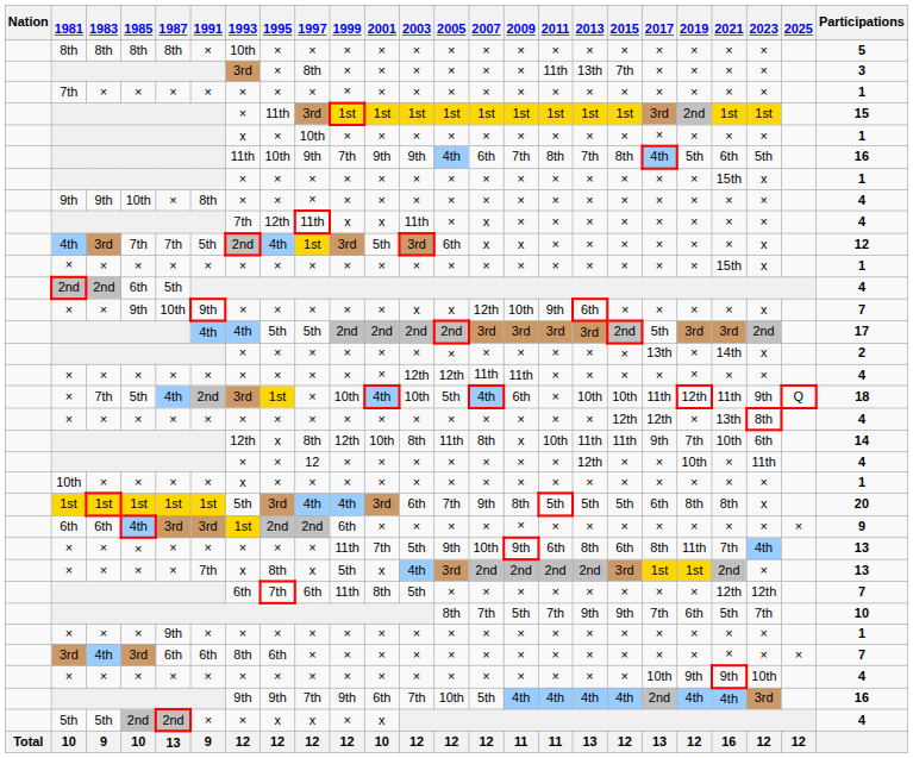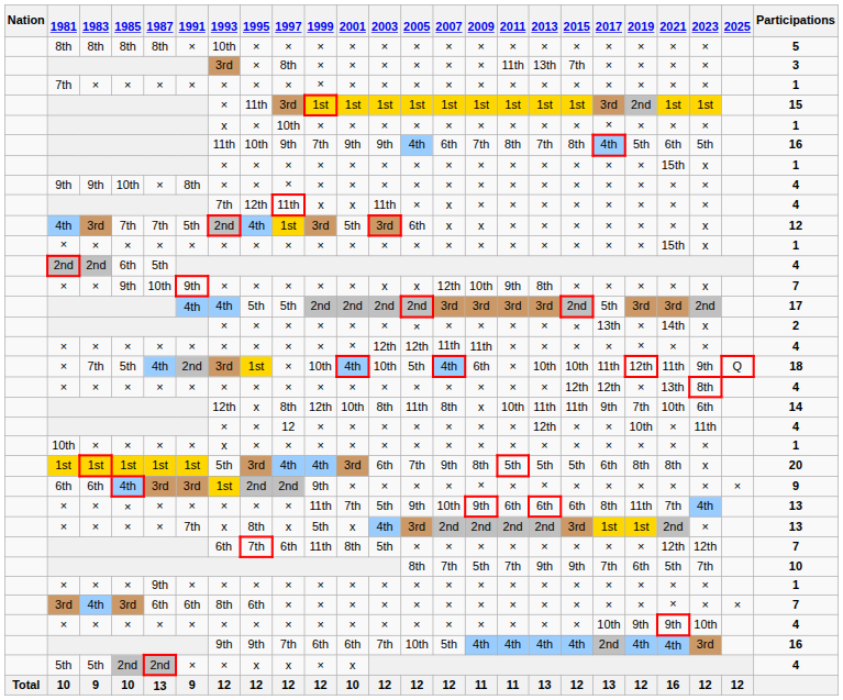row 14 | 2013: 6th -> 8th
row 24 | 1999: 6th -> 9th
row 25 | 2013: 8th -> 6th
row 32 | 1999: 9th -> 6th
